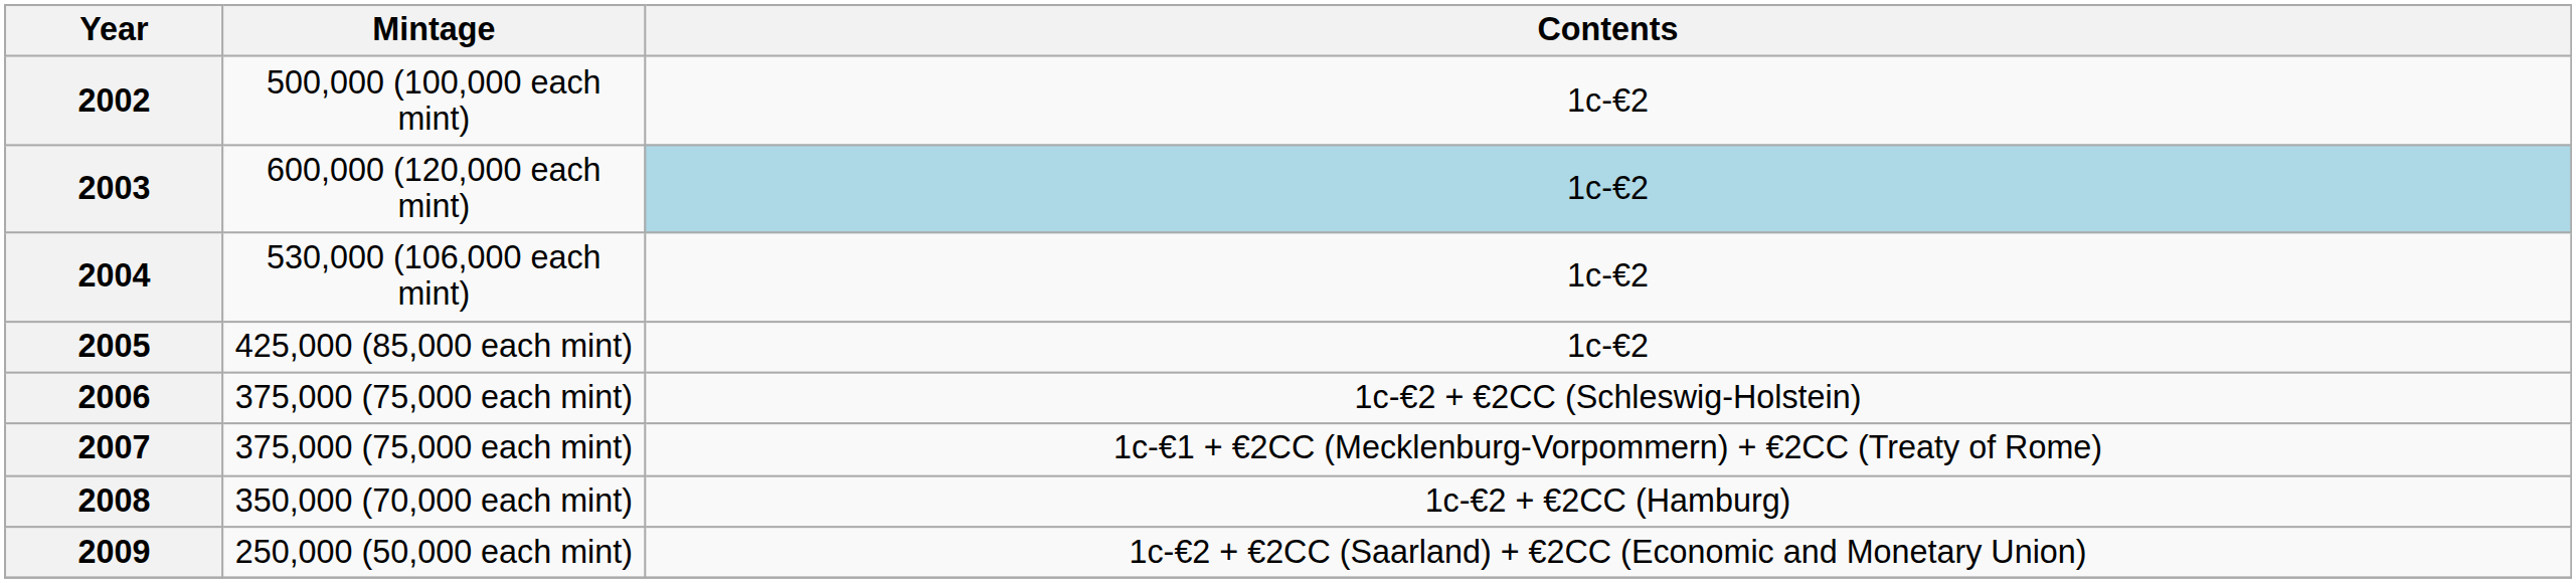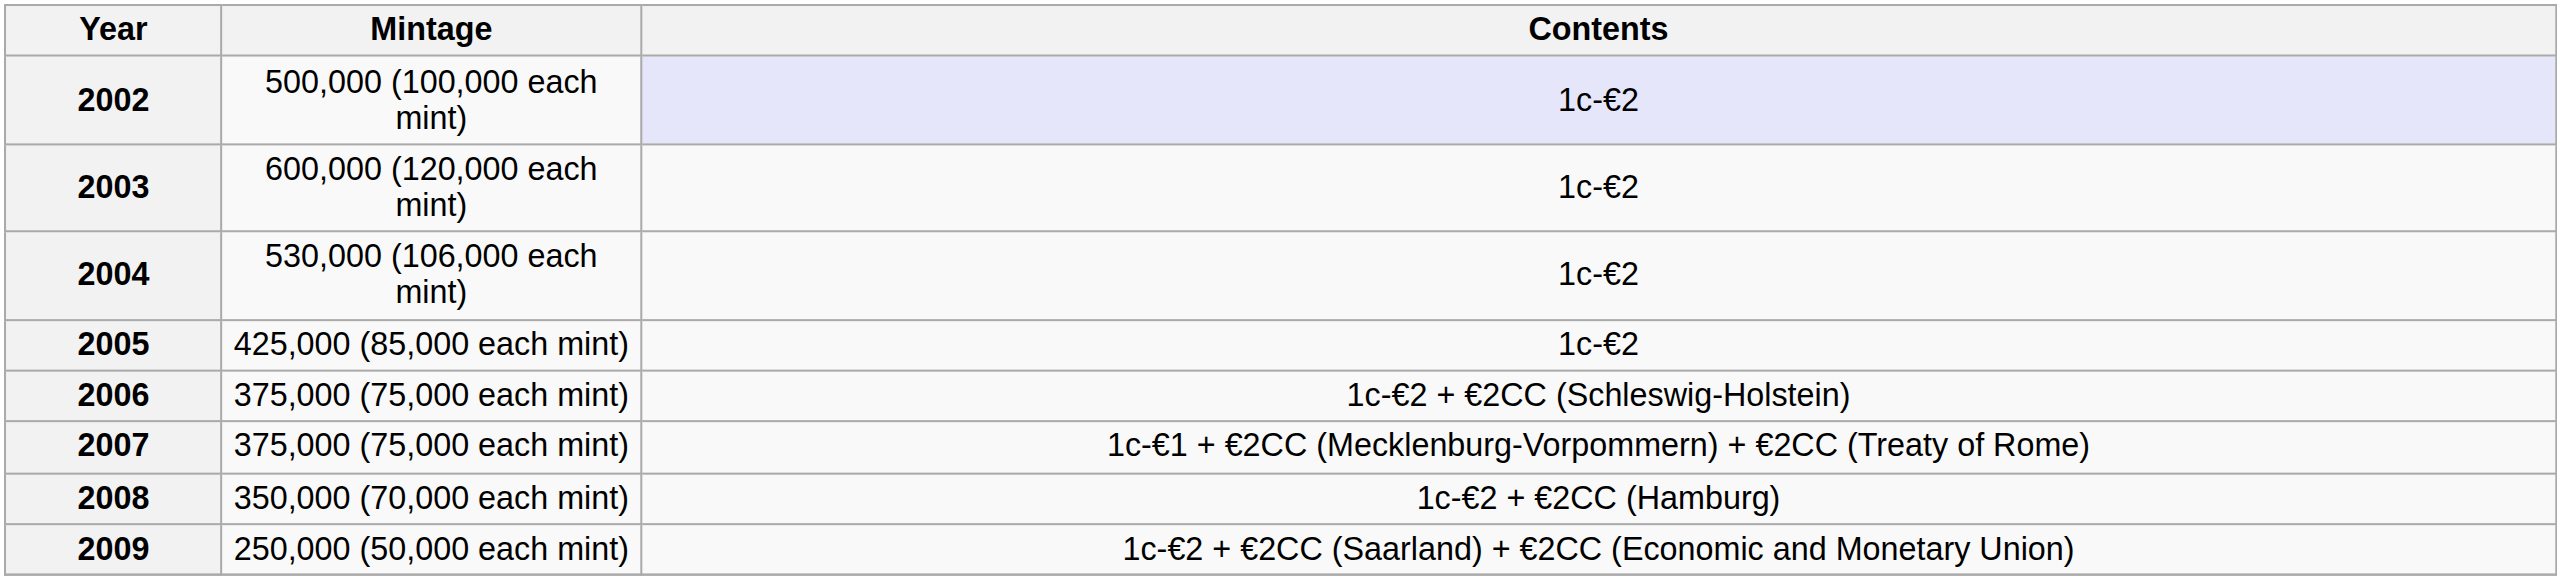2002 | Contents: no background -> lavender background
2003 | Contents: lightblue background -> no background
